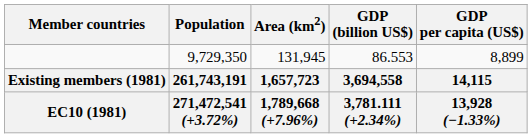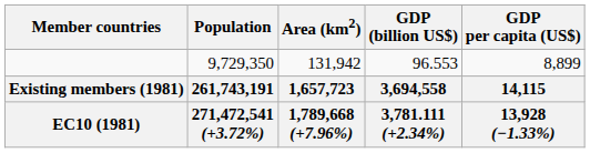row 2 | Area (km2): 131,945 -> 131,942
row 2 | GDP (billion US$): 86.553 -> 96.553
